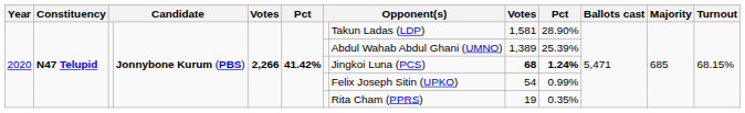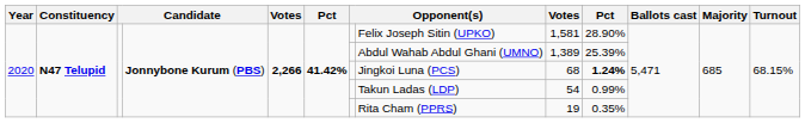row 2 | column 8: Takun Ladas (LDP) -> Felix Joseph Sitin (UPKO)
row 4 | column 9: bold -> normal
row 5 | column 8: Felix Joseph Sitin (UPKO) -> Takun Ladas (LDP)
